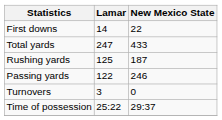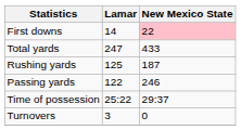First downs | New Mexico State: no background -> pink background
rows swapped: Turnovers <-> Time of possession
